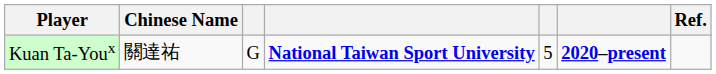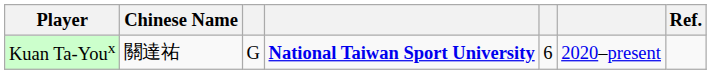Kuan Ta-Youx | column 5: 5 -> 6
Kuan Ta-Youx | column 6: bold -> normal
